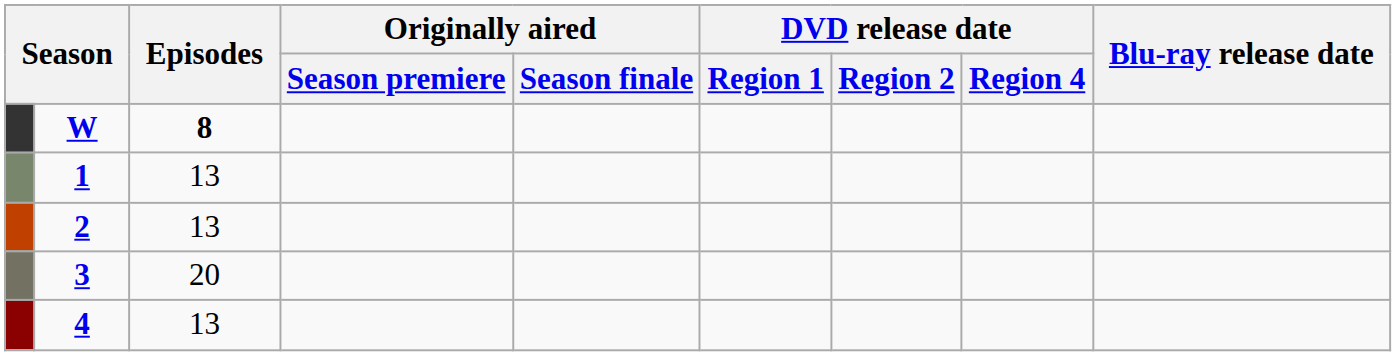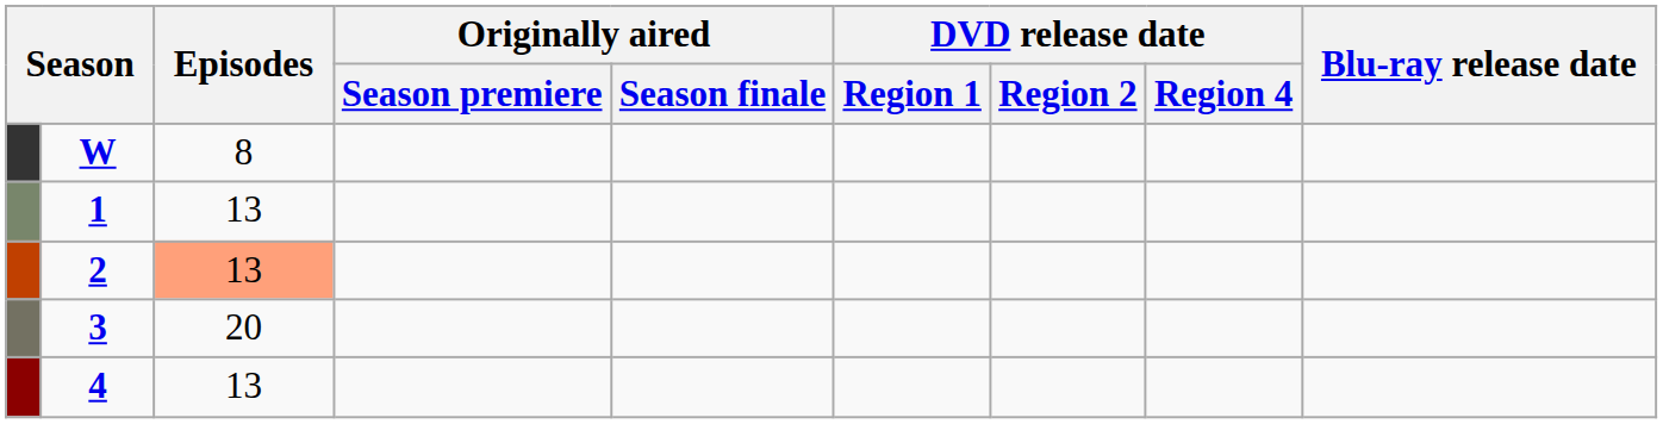W | Episodes: bold -> normal
2 | Episodes: no background -> lightsalmon background
